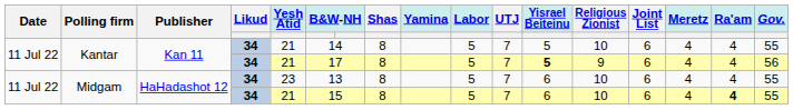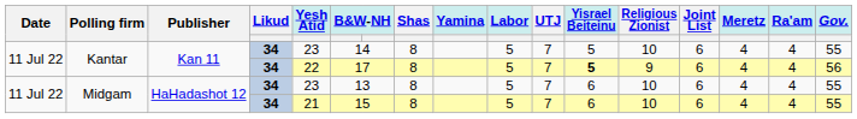row 3 | Yesh Atid: 21 -> 23
row 4 | Yesh Atid: 21 -> 22
row 6 | Ra'am: bold -> normal
